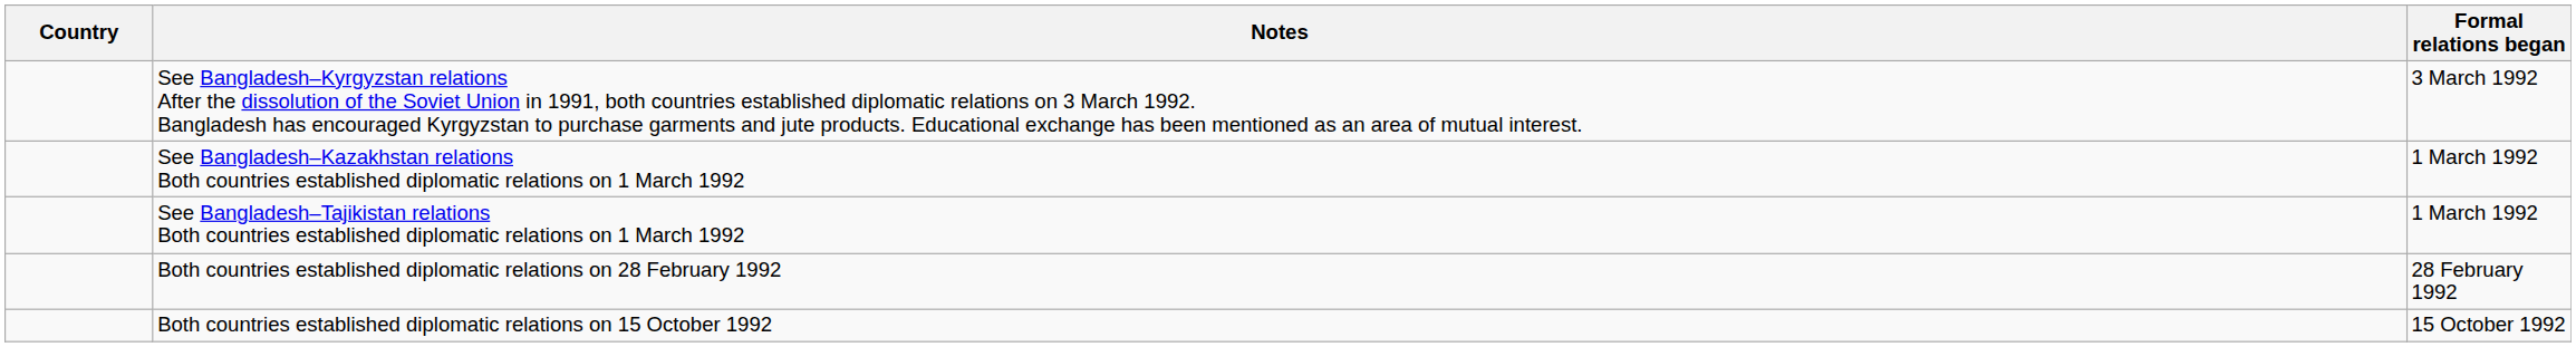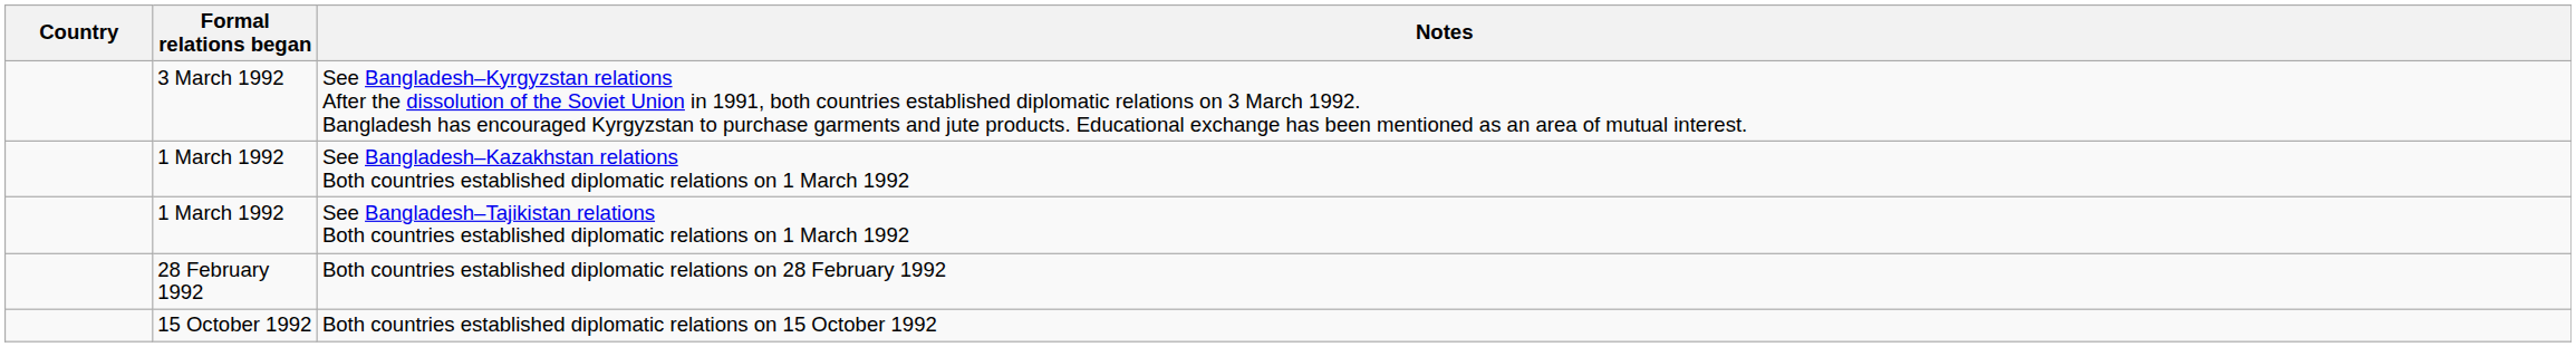columns swapped: Formal relations began <-> Notes
